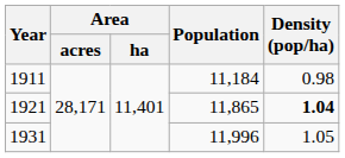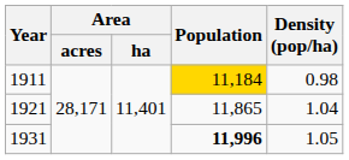1911 | Population: no background -> gold background
1921 | Density (pop/ha): bold -> normal
1931 | Population: normal -> bold
